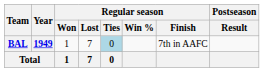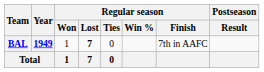BAL | Regular season / Lost: normal -> bold
BAL | Regular season / Ties: lightblue background -> no background
